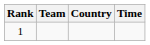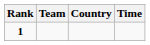1 | Rank: normal -> bold
